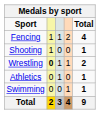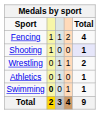Shooting | Total: no background -> lavender background
Wrestling | column 2: bold -> normal
Swimming | column 2: normal -> bold
